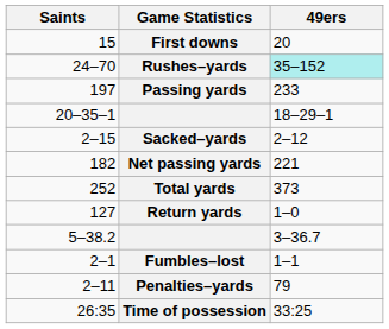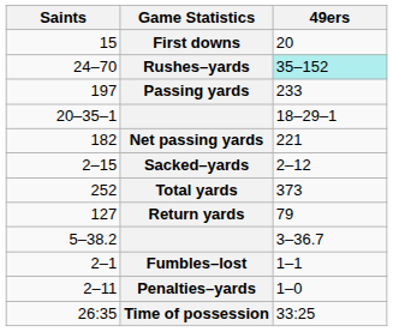rows swapped: Sacked–yards <-> Net passing yards
Return yards | 49ers: 1–0 -> 79
Penalties–yards | 49ers: 79 -> 1–0
